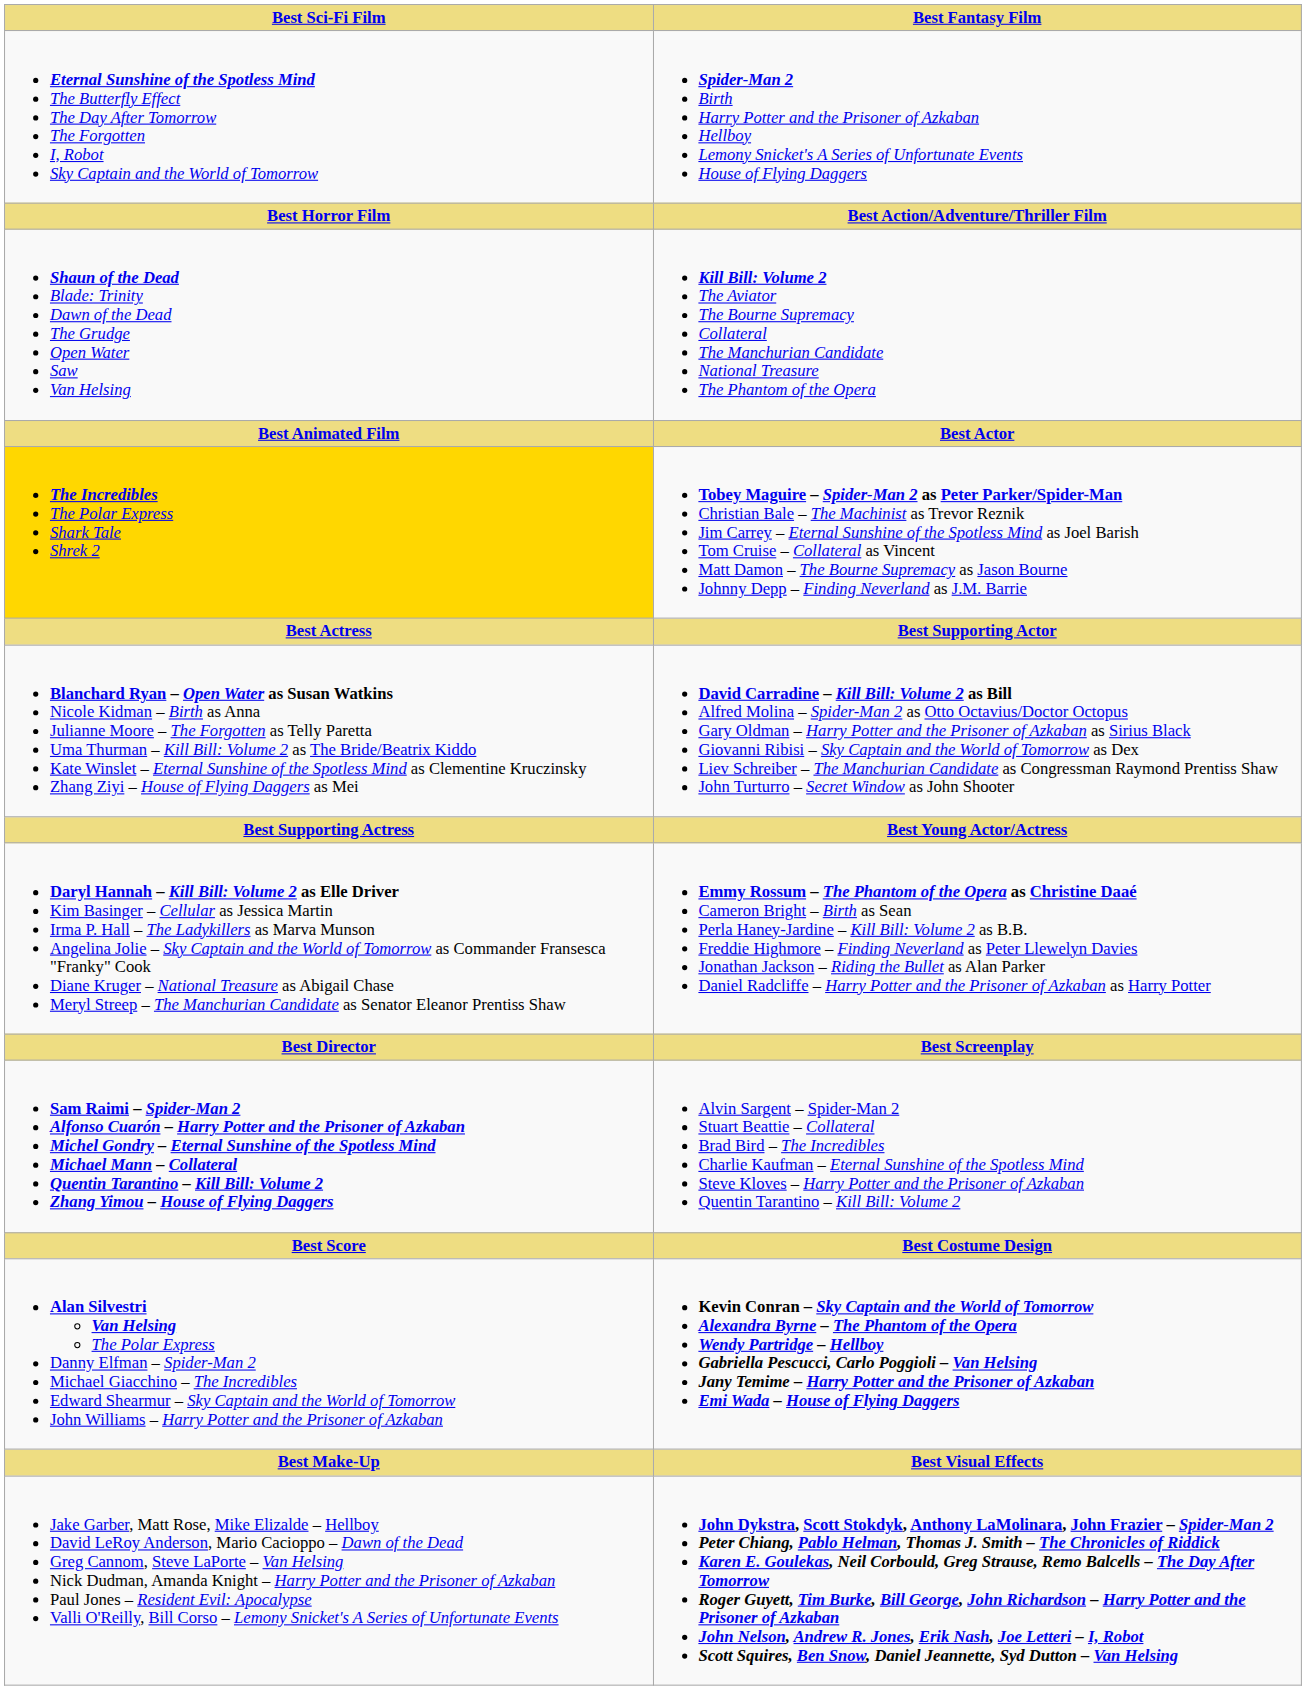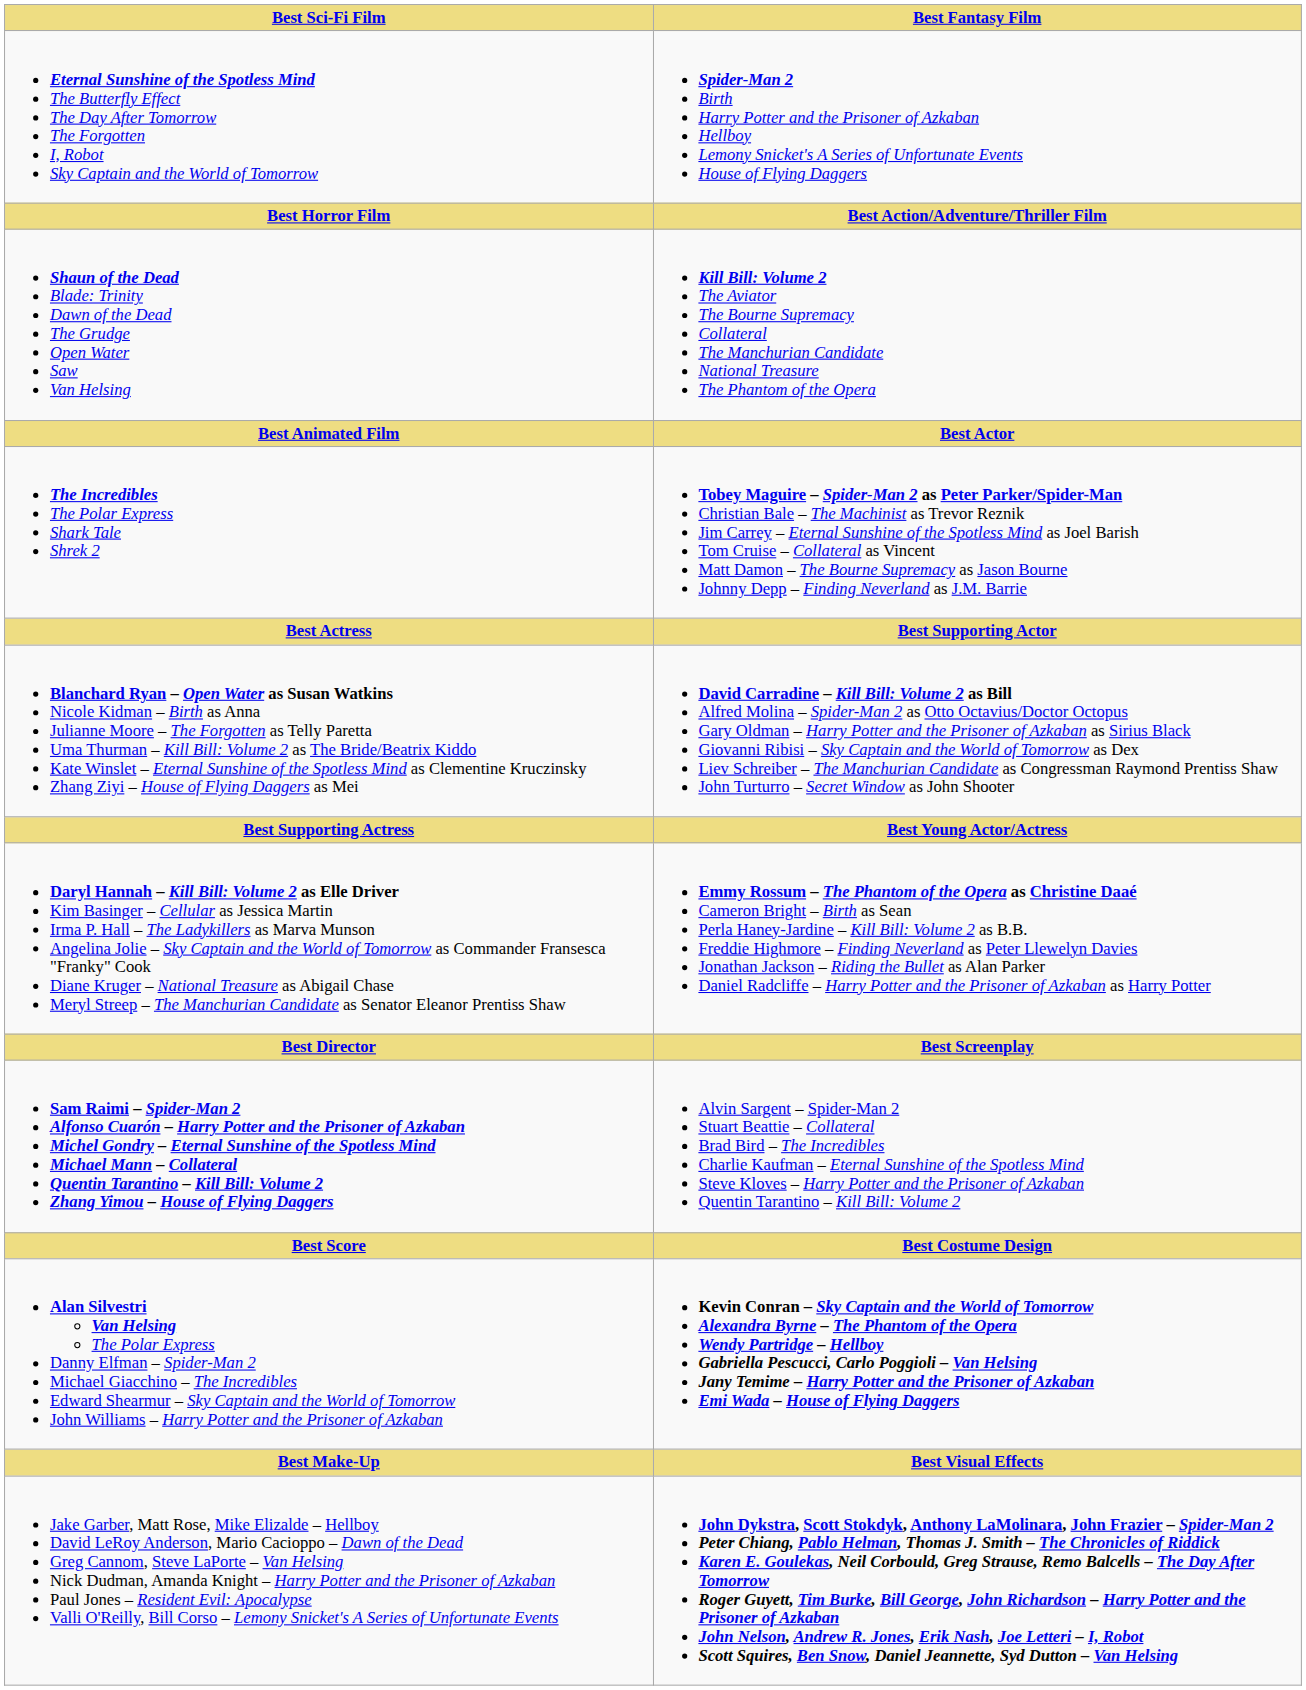The Incredibles The Polar Express Shark Tale Shrek 2 | Best Sci-Fi Film: gold background -> no background
